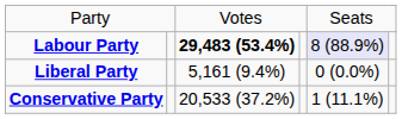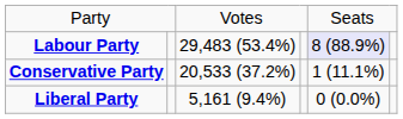Labour Party | column 3: bold -> normal
rows swapped: Conservative Party <-> Liberal Party
